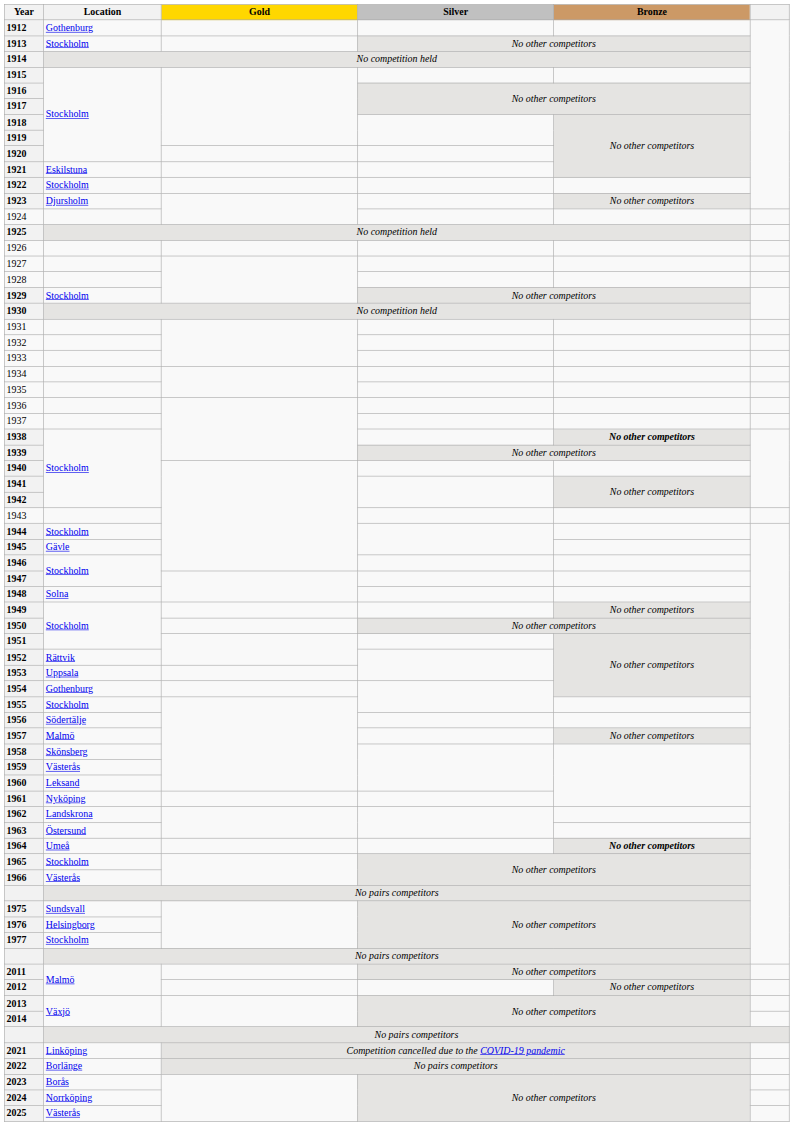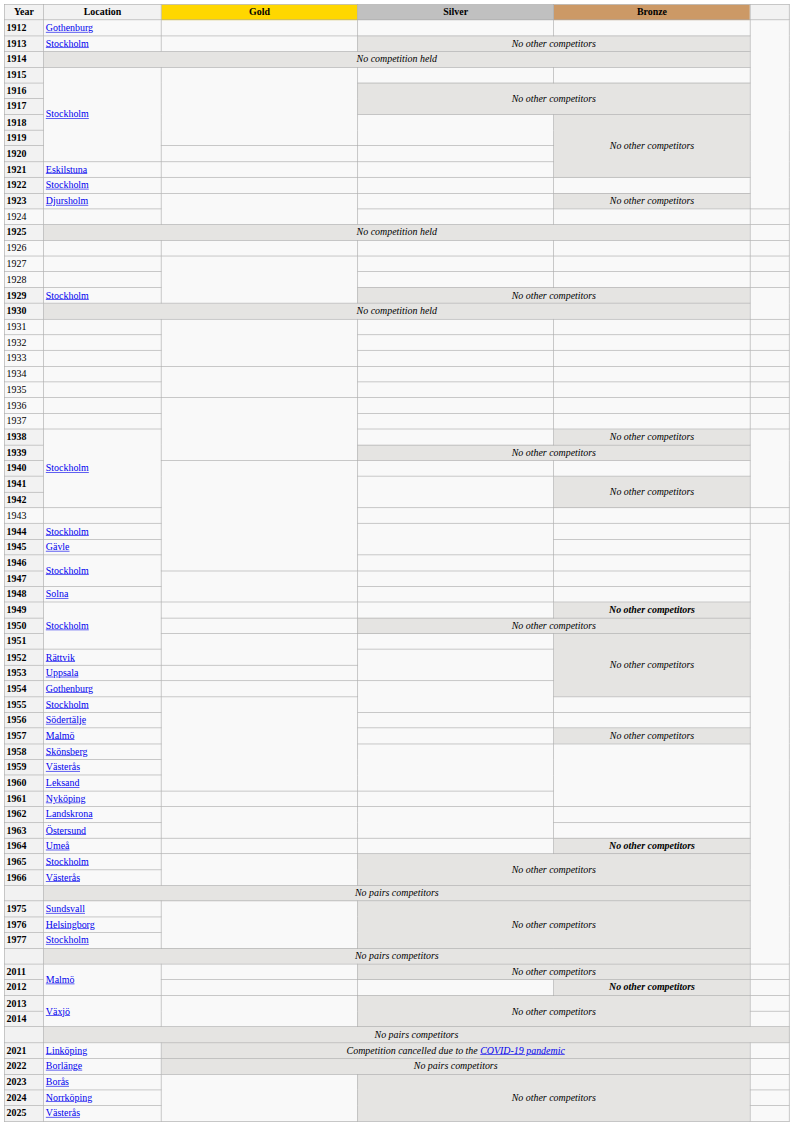1938 | Bronze: bold -> normal
1949 | Bronze: normal -> bold
2012 | Bronze: normal -> bold
